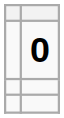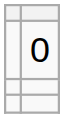row 2 | column 2: bold -> normal
